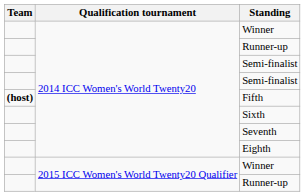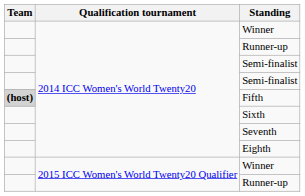Fifth | Team: no background -> lightgrey background
